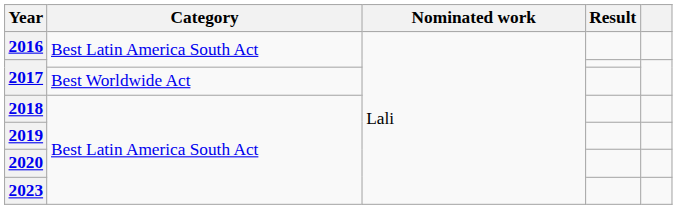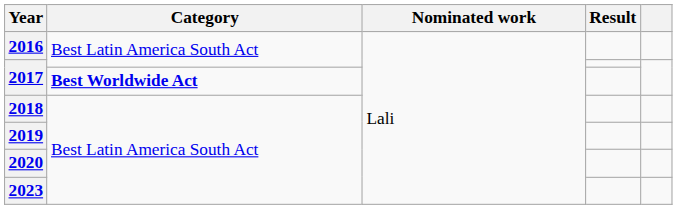2017 / Best Worldwide Act | Category: normal -> bold
